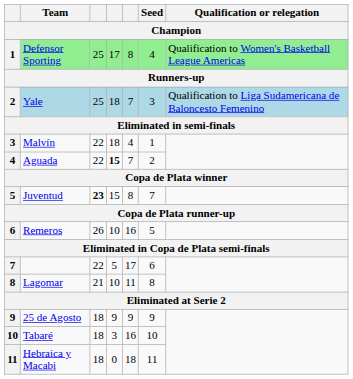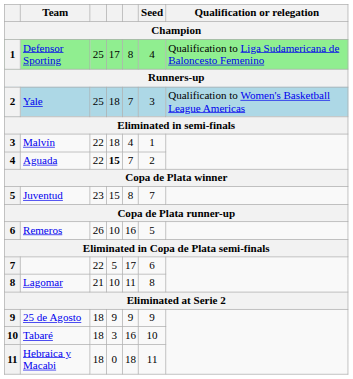Defensor Sporting | Qualification or relegation: Qualification to Women's Basketball League Americas -> Qualification to Liga Sudamericana de Baloncesto Femenino
Yale | Qualification or relegation: Qualification to Liga Sudamericana de Baloncesto Femenino -> Qualification to Women's Basketball League Americas
Juventud | column 3: bold -> normal
